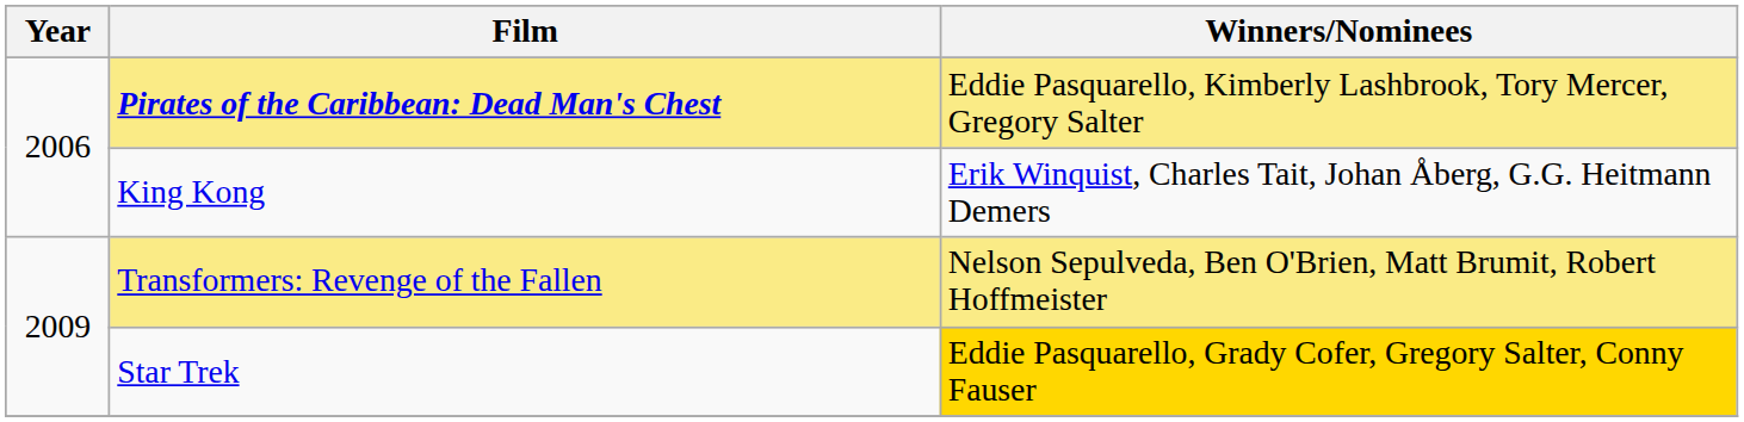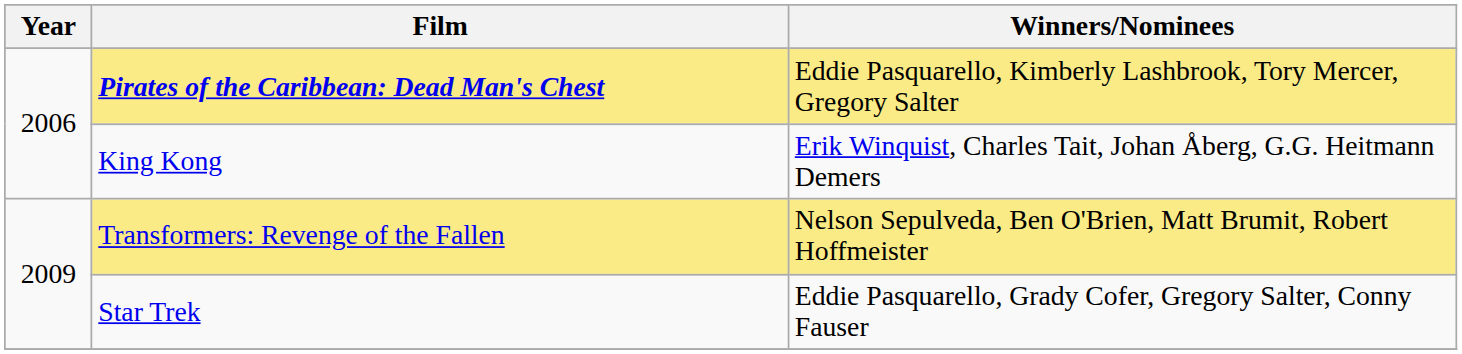Star Trek | Winners/Nominees: gold background -> no background
